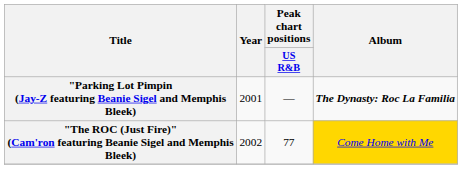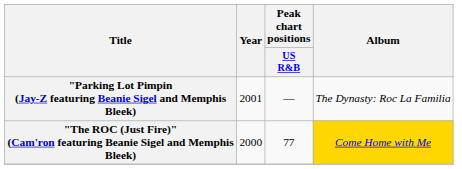row 3 | Album: bold -> normal
row 4 | Year: 2002 -> 2000
